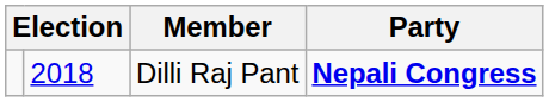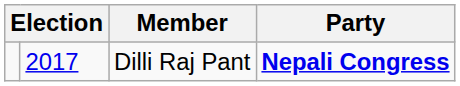Dilli Raj Pant | column 2: 2018 -> 2017
